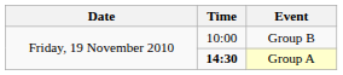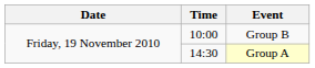Group A | Time: bold -> normal
